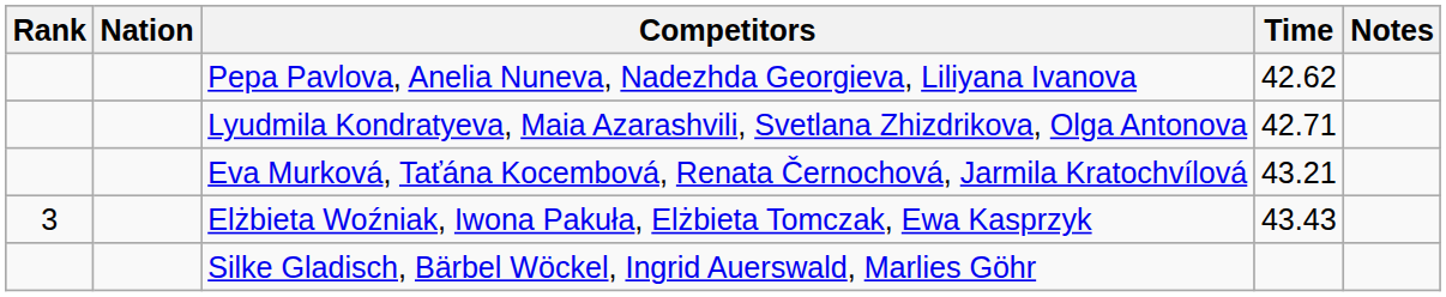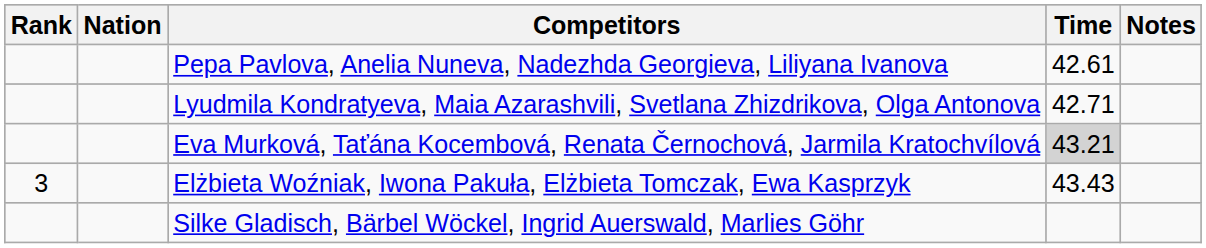row 2 | Time: 42.62 -> 42.61
row 4 | Time: no background -> lightgrey background
